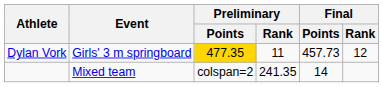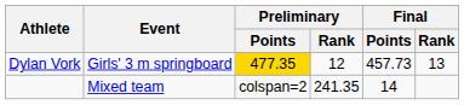Dylan Vork | Preliminary / Rank: 11 -> 12
Dylan Vork | Final / Rank: 12 -> 13
